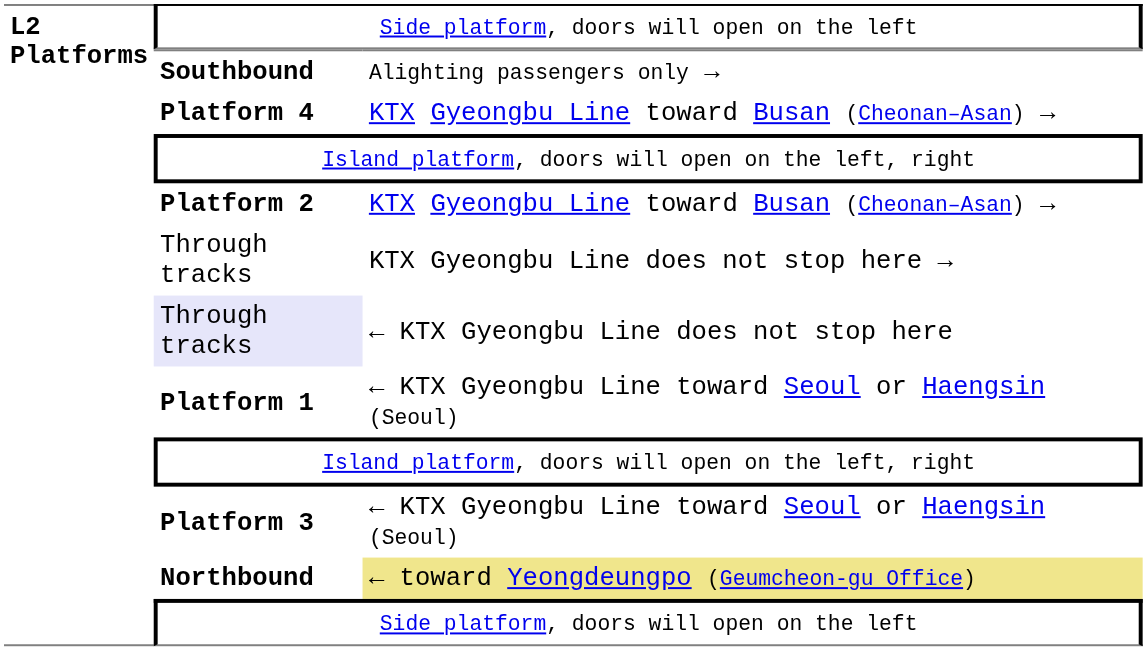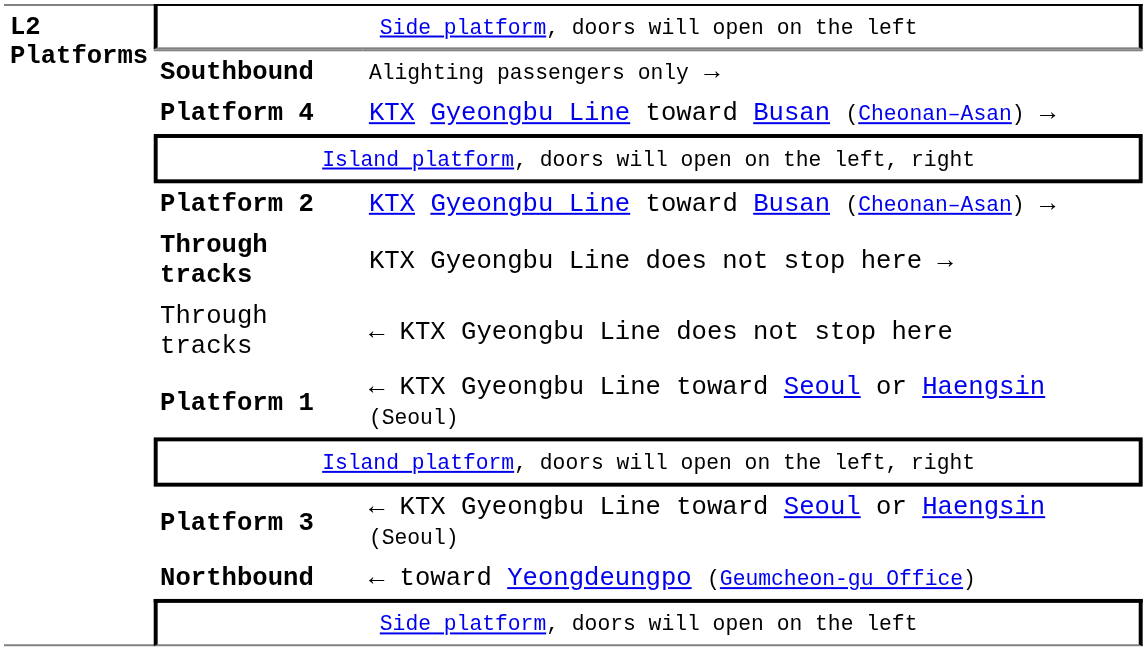Through tracks / KTX Gyeongbu Line does not stop here → | column 2: normal -> bold
Through tracks / ← KTX Gyeongbu Line does not stop here | column 2: lavender background -> no background
Northbound | column 3: khaki background -> no background
